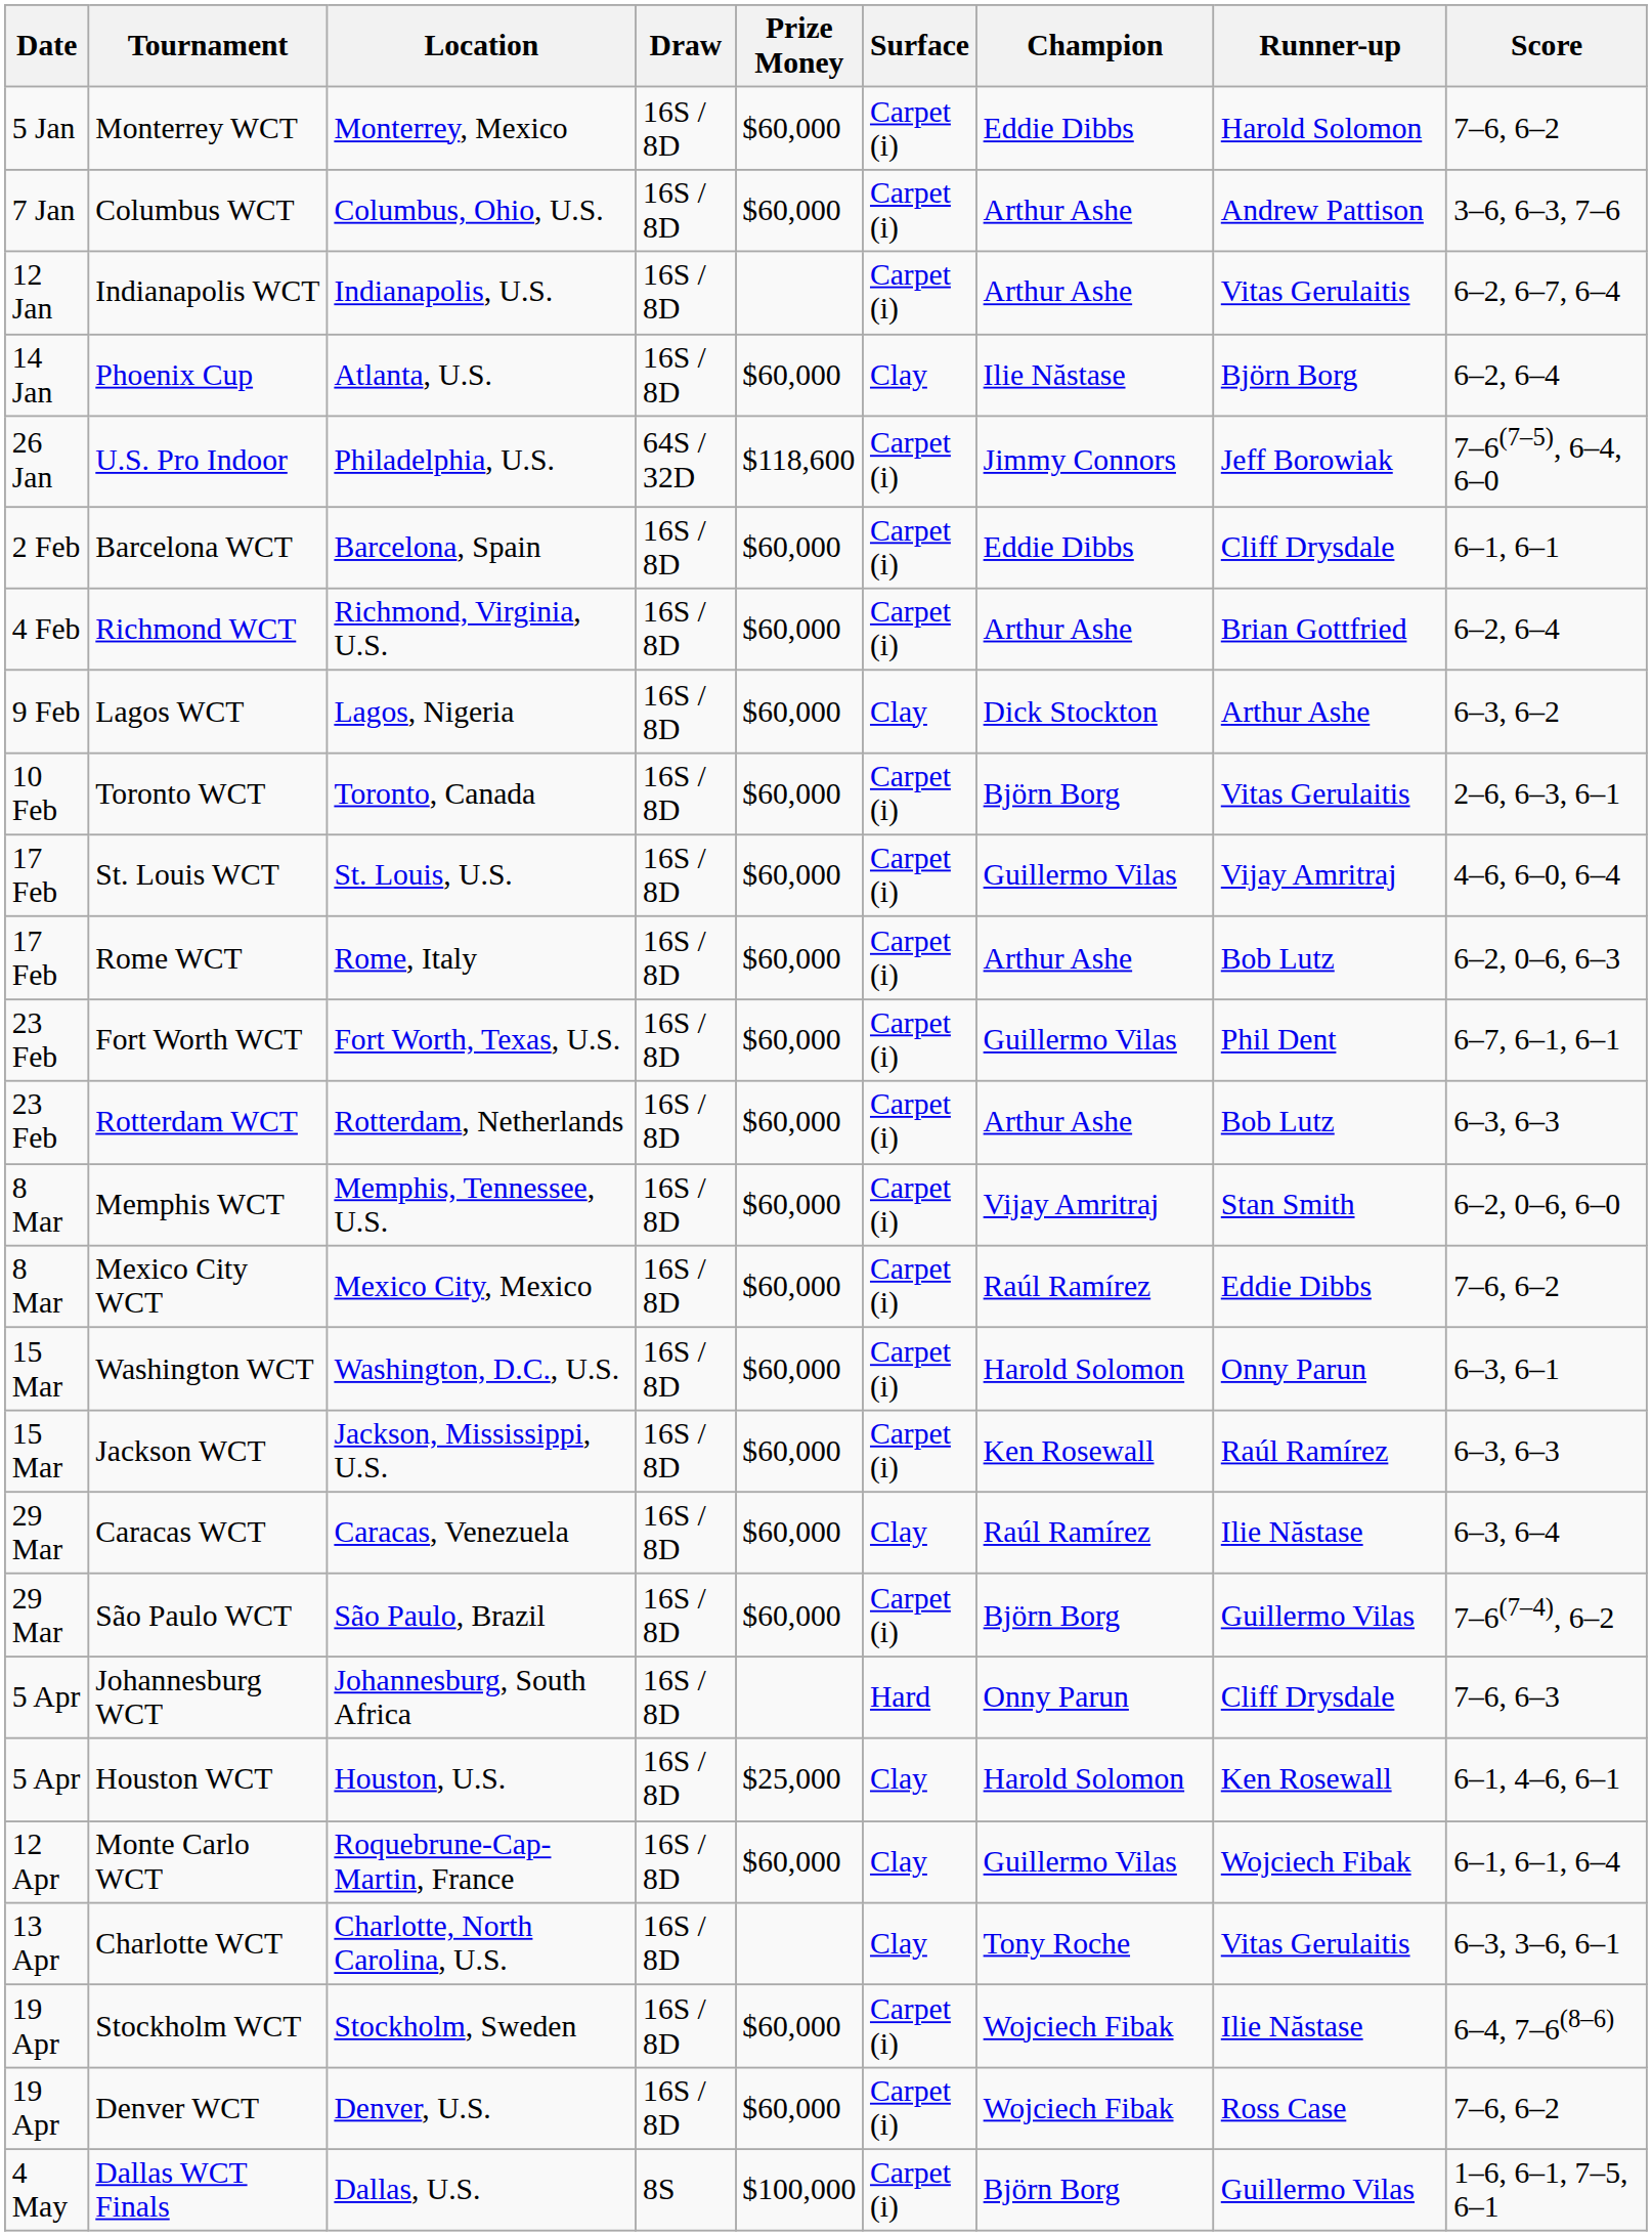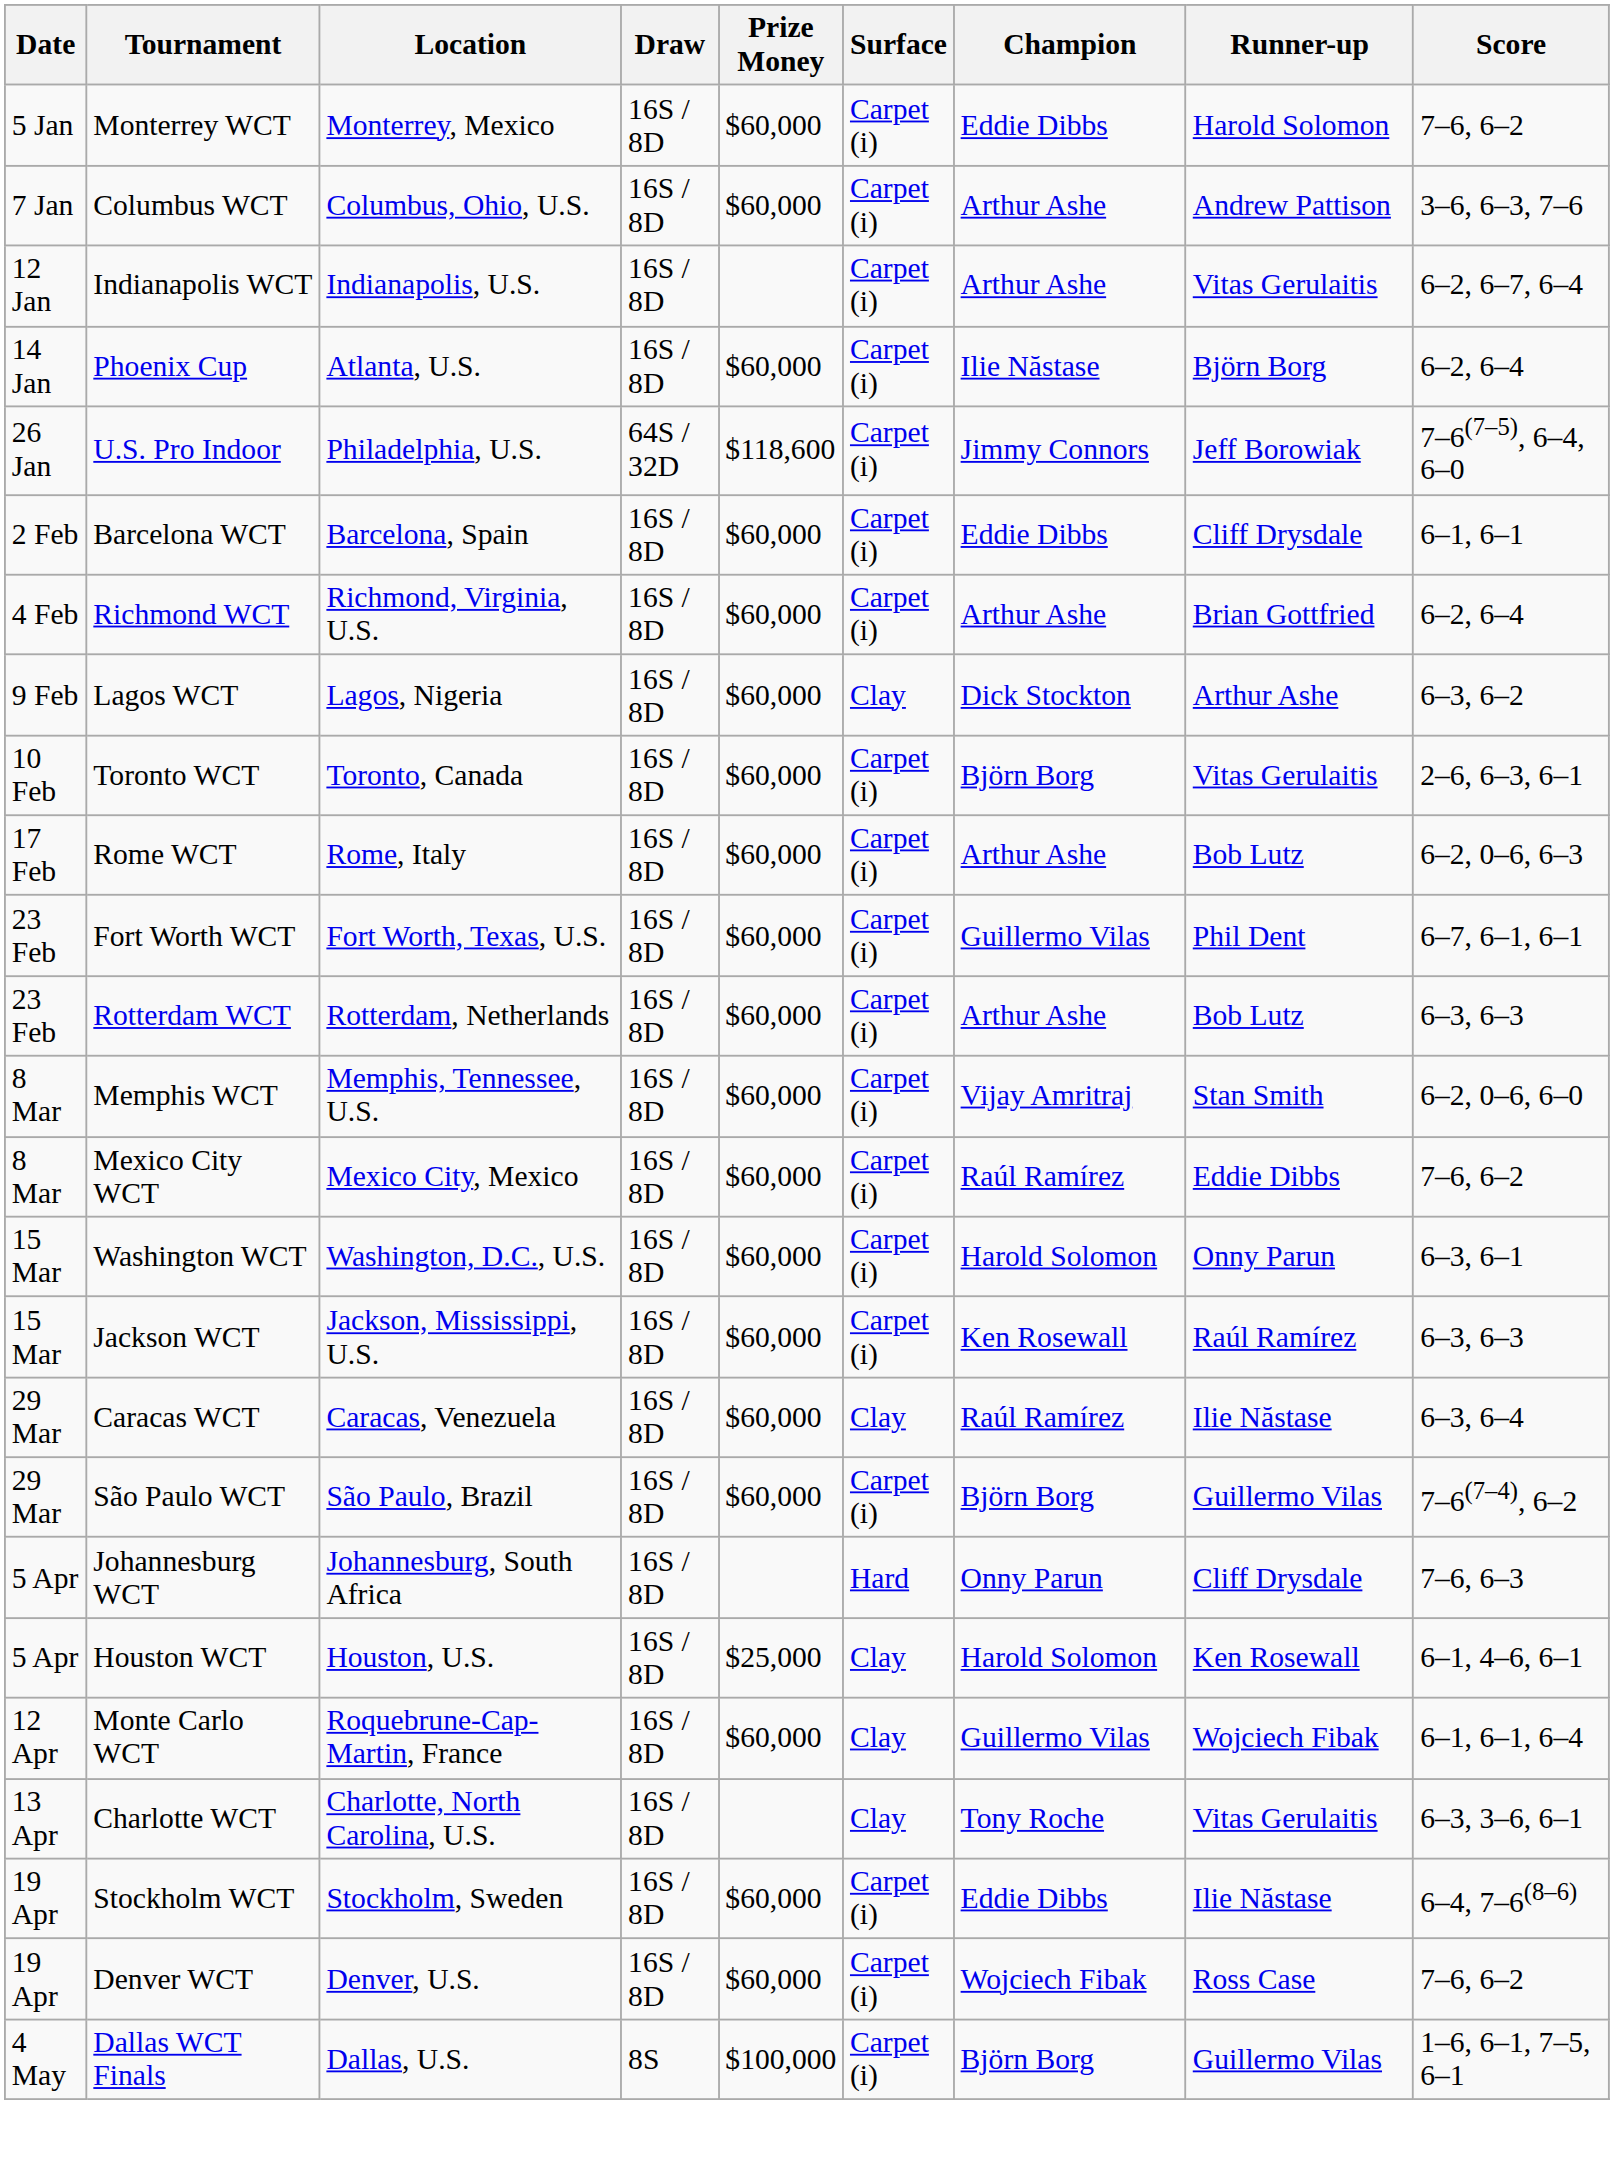Phoenix Cup | Surface: Clay -> Carpet (i)
- row: 17 Feb | St. Louis WCT | St. Louis, U.S. | 16S / 8D | $60,000 | Carpet (i) | Guillermo Vilas | Vijay Amritraj | 4–6, 6–0, 6–4
Stockholm WCT | Champion: Wojciech Fibak -> Eddie Dibbs
